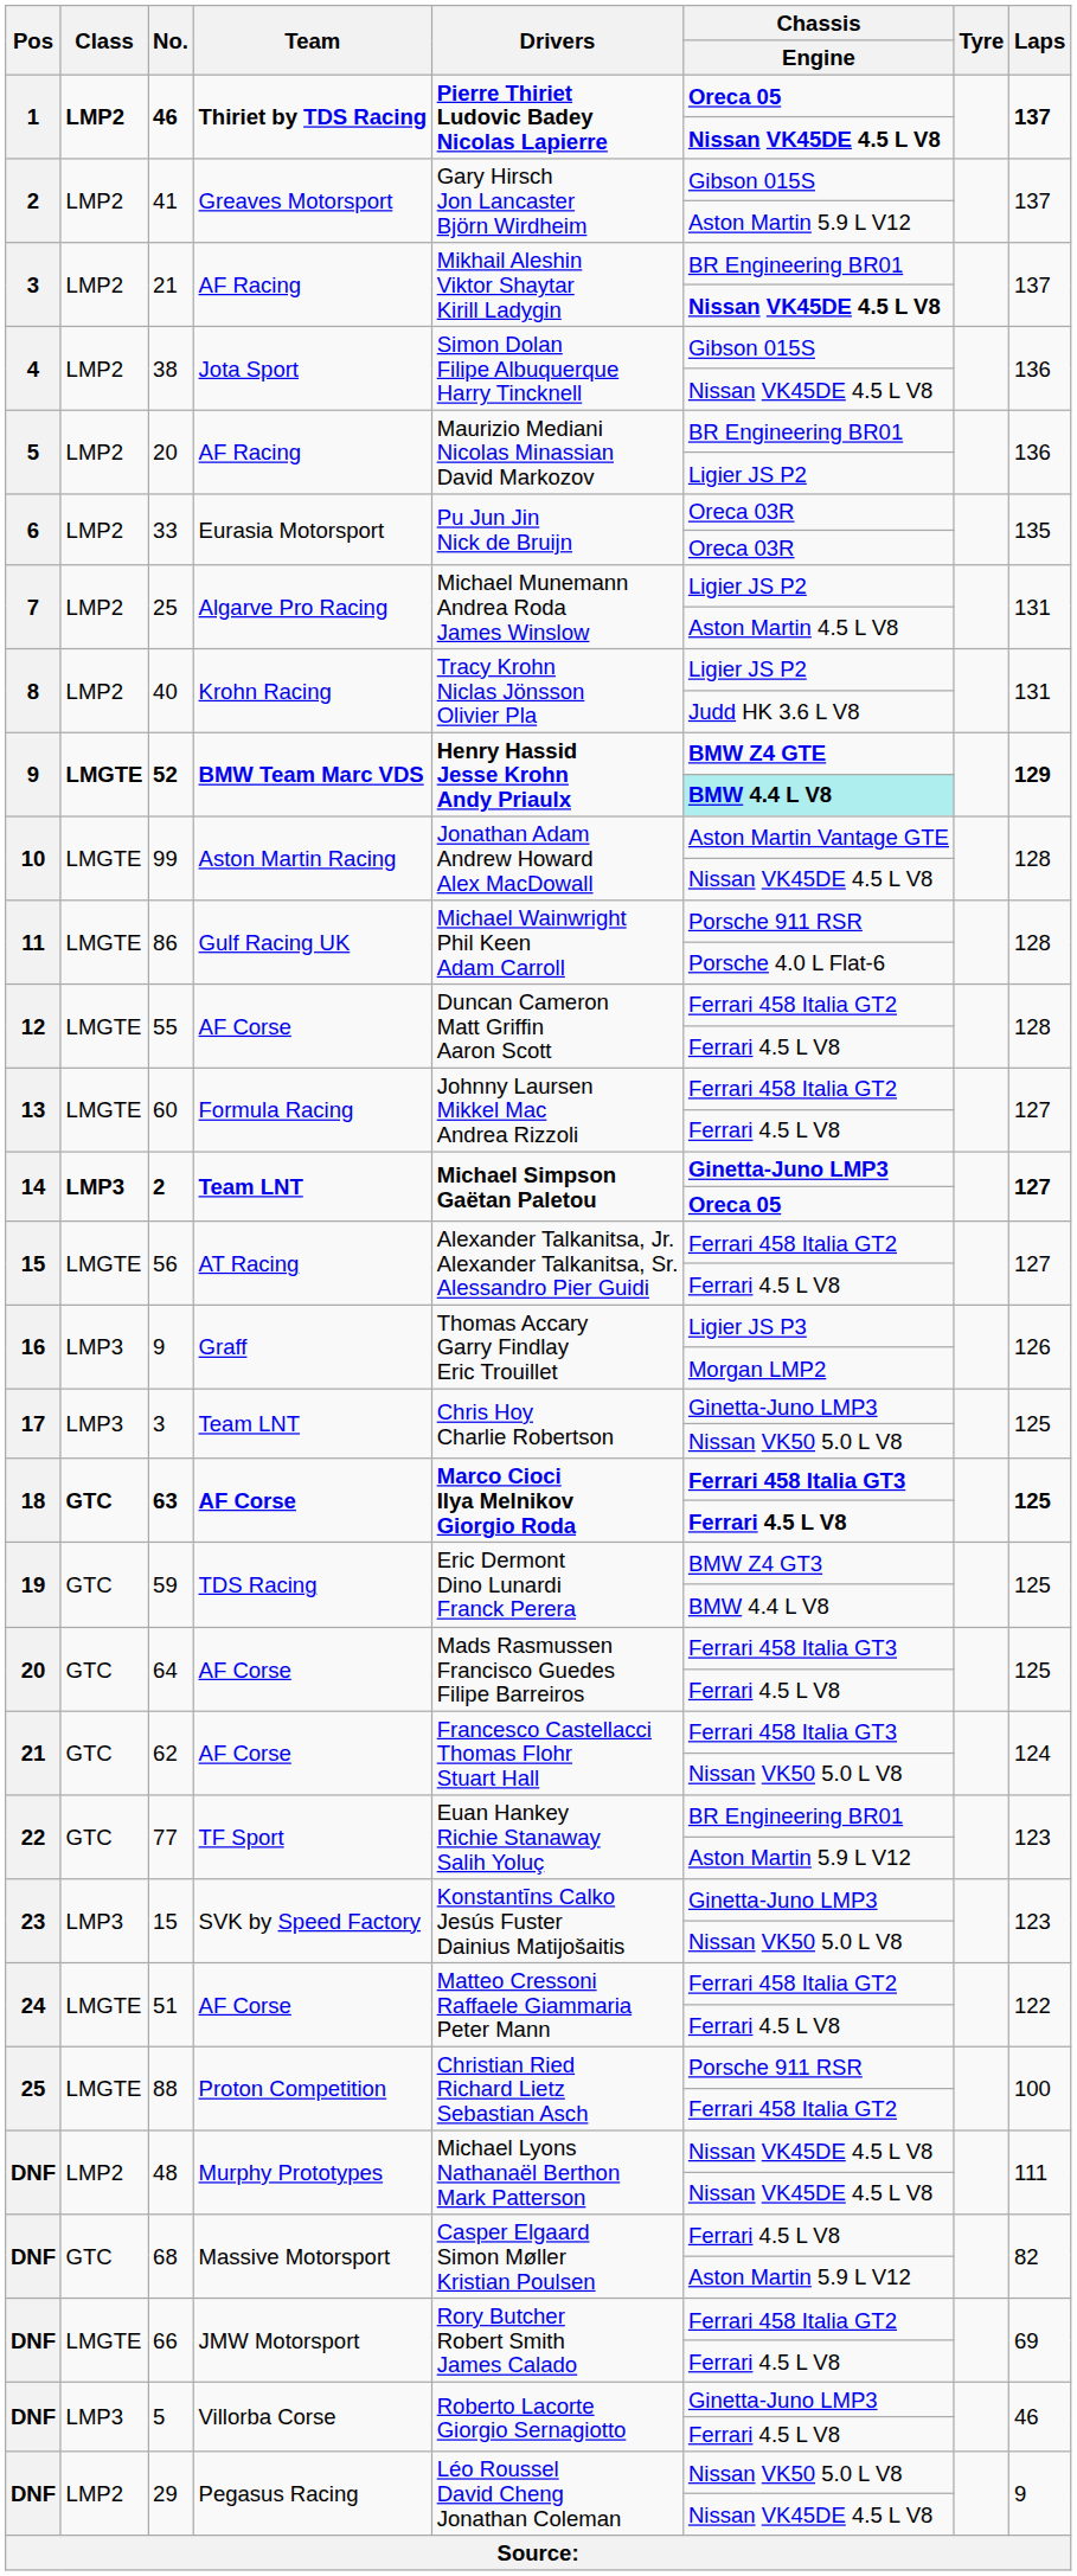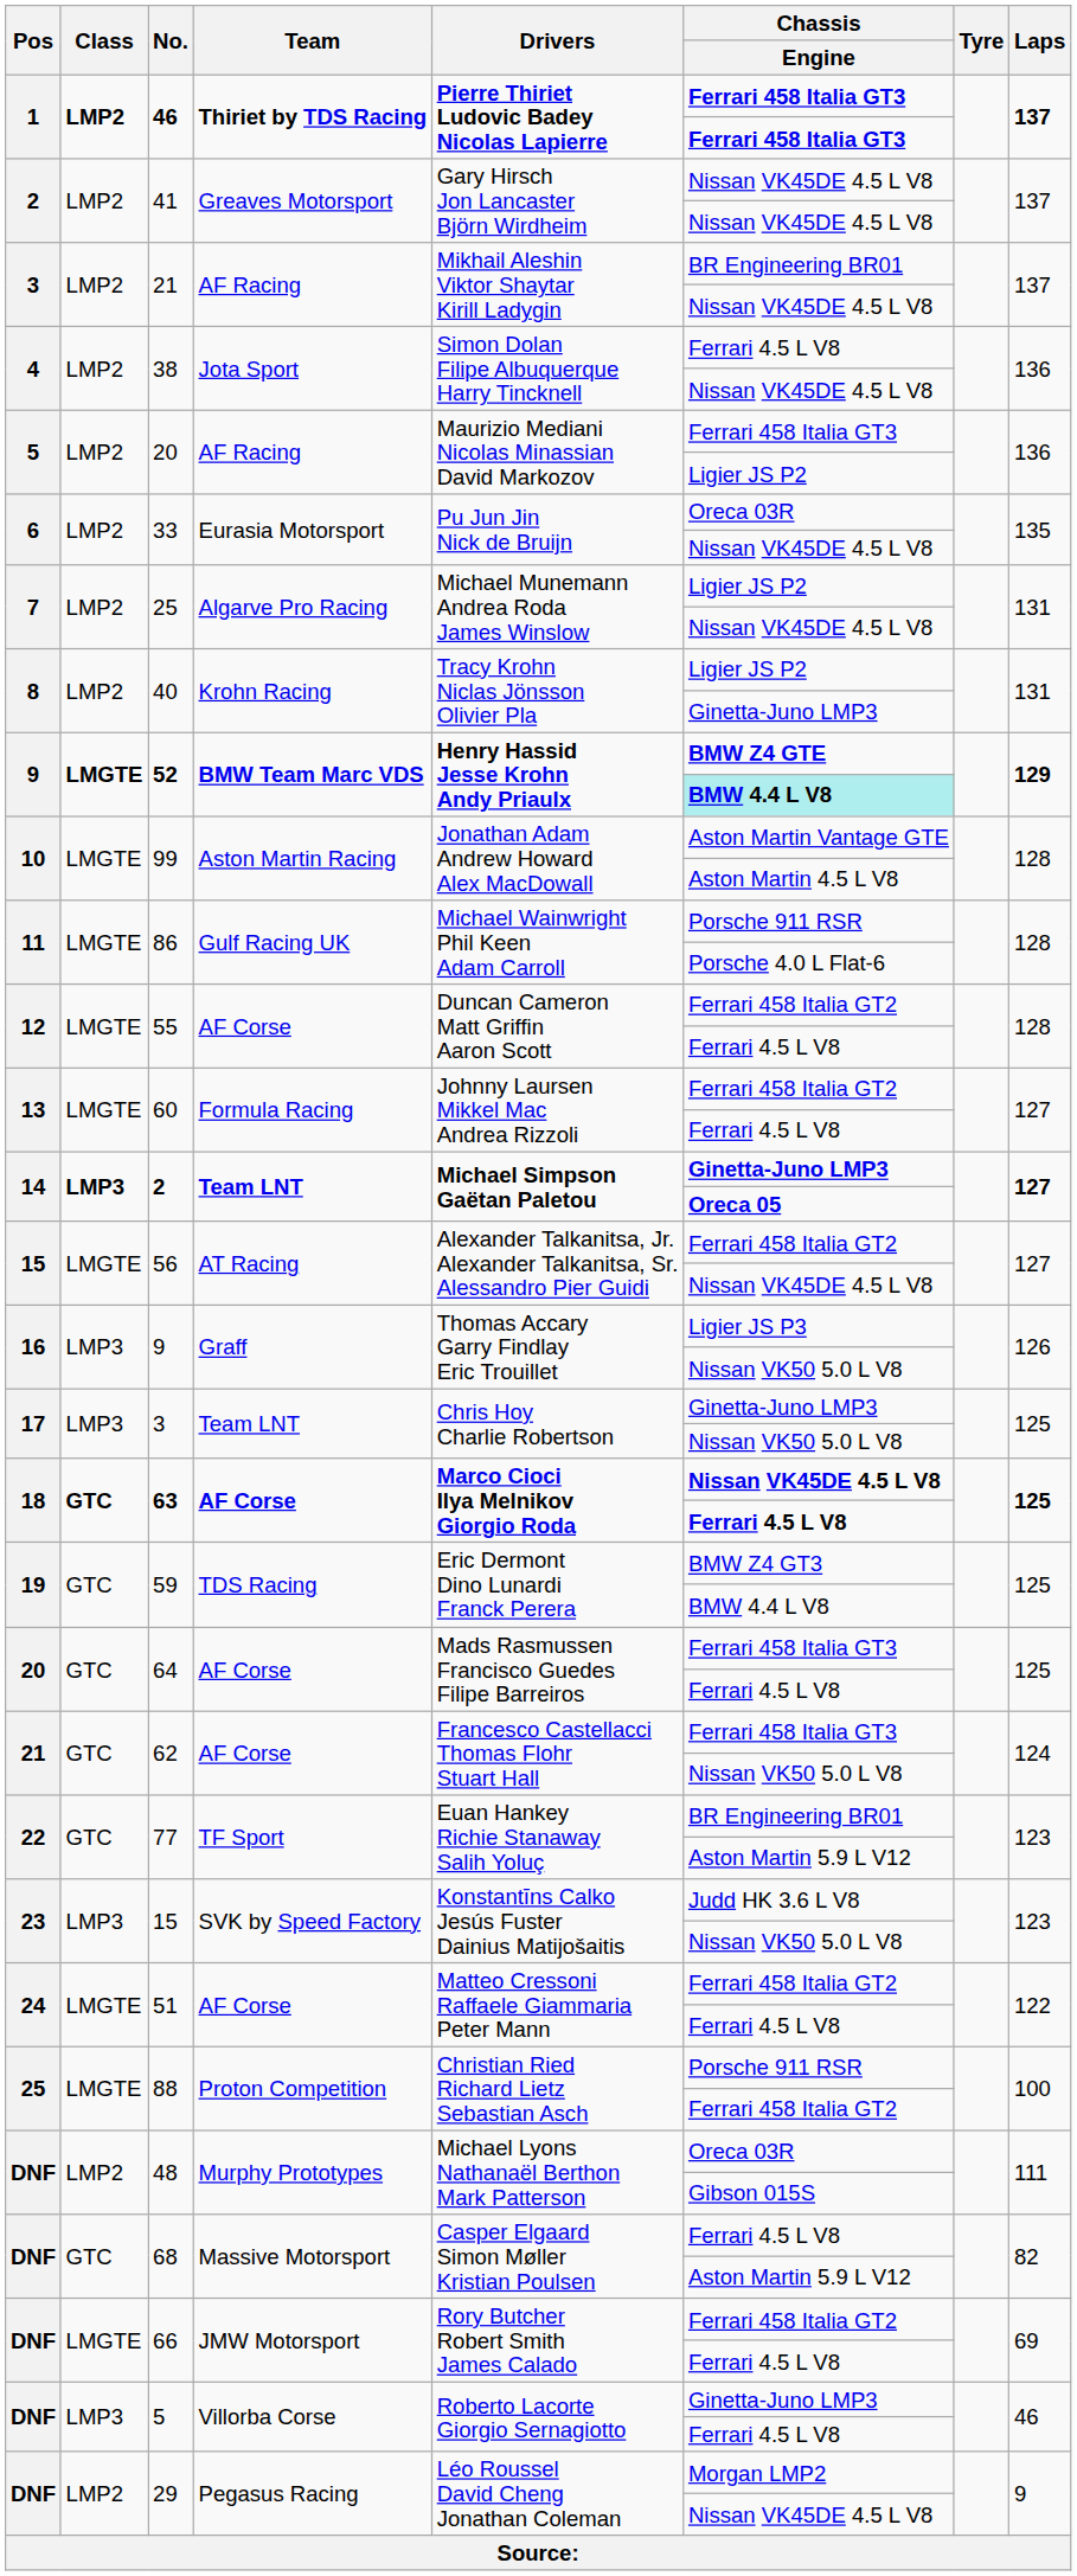row 3 | Chassis / Engine: Oreca 05 -> Ferrari 458 Italia GT3
row 4 | Chassis / Engine: Nissan VK45DE 4.5 L V8 -> Ferrari 458 Italia GT3
row 5 | Chassis / Engine: Gibson 015S -> Nissan VK45DE 4.5 L V8
row 6 | Chassis / Engine: Aston Martin 5.9 L V12 -> Nissan VK45DE 4.5 L V8
row 8 | Chassis / Engine: bold -> normal
row 9 | Chassis / Engine: Gibson 015S -> Ferrari 4.5 L V8
row 11 | Chassis / Engine: BR Engineering BR01 -> Ferrari 458 Italia GT3
row 14 | Chassis / Engine: Oreca 03R -> Nissan VK45DE 4.5 L V8
row 16 | Chassis / Engine: Aston Martin 4.5 L V8 -> Nissan VK45DE 4.5 L V8
row 18 | Chassis / Engine: Judd HK 3.6 L V8 -> Ginetta-Juno LMP3
row 22 | Chassis / Engine: Nissan VK45DE 4.5 L V8 -> Aston Martin 4.5 L V8
row 32 | Chassis / Engine: Ferrari 4.5 L V8 -> Nissan VK45DE 4.5 L V8
row 34 | Chassis / Engine: Morgan LMP2 -> Nissan VK50 5.0 L V8
row 37 | Chassis / Engine: Ferrari 458 Italia GT3 -> Nissan VK45DE 4.5 L V8
row 47 | Chassis / Engine: Ginetta-Juno LMP3 -> Judd HK 3.6 L V8
row 53 | Chassis / Engine: Nissan VK45DE 4.5 L V8 -> Oreca 03R
row 54 | Chassis / Engine: Nissan VK45DE 4.5 L V8 -> Gibson 015S
row 61 | Chassis / Engine: Nissan VK50 5.0 L V8 -> Morgan LMP2
